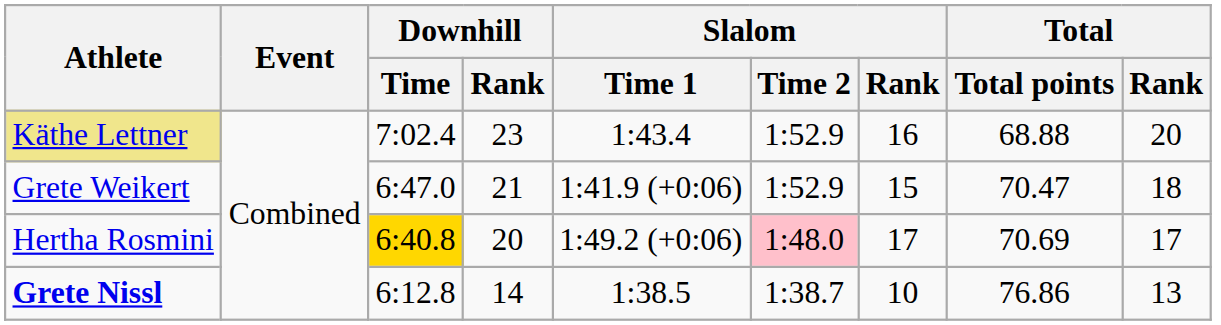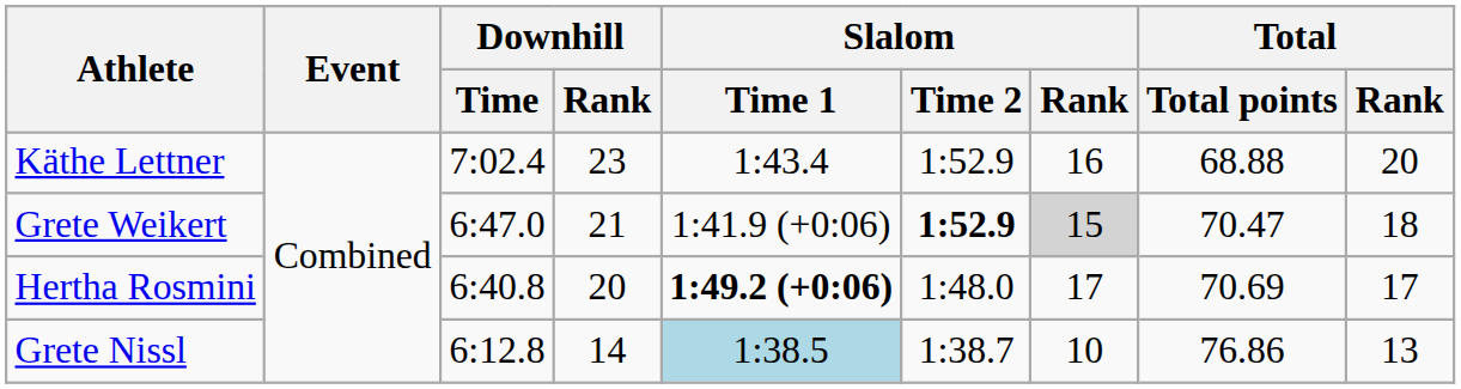row 3 | Athlete: khaki background -> no background
row 4 | Slalom / Time 2: normal -> bold
row 4 | Slalom / Rank: no background -> lightgrey background
row 5 | Downhill / Time: gold background -> no background
row 5 | Slalom / Time 1: normal -> bold
row 5 | Slalom / Time 2: pink background -> no background
row 6 | Athlete: bold -> normal
row 6 | Slalom / Time 1: no background -> lightblue background
